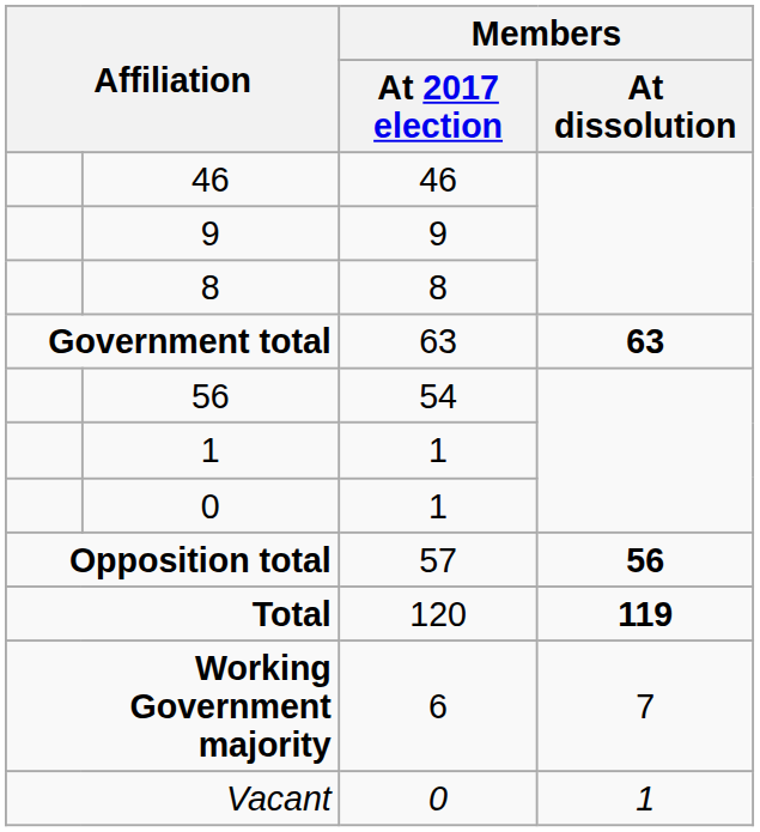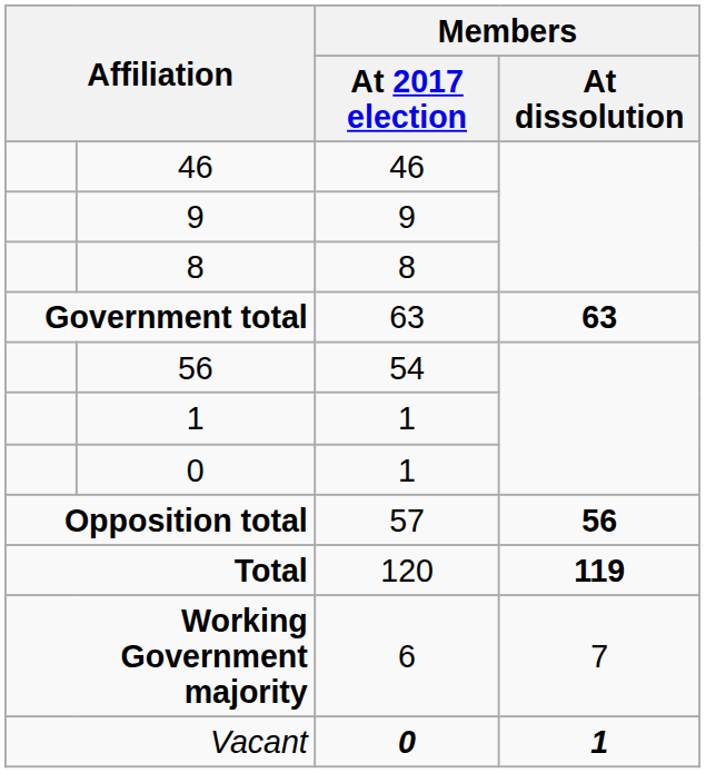Vacant | Members / At 2017 election: normal -> bold
Vacant | Members / At dissolution: normal -> bold
